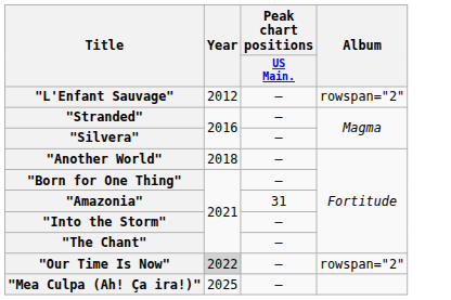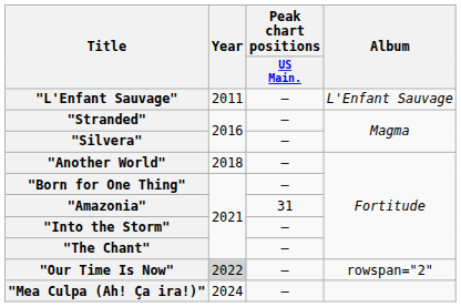"L'Enfant Sauvage" | Year: 2012 -> 2011
"L'Enfant Sauvage" | Album: rowspan="2" -> L'Enfant Sauvage
"Mea Culpa (Ah! Ça ira!)" | Year: 2025 -> 2024
